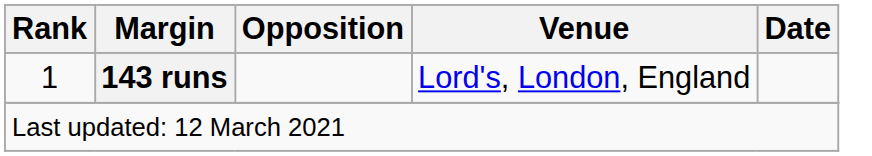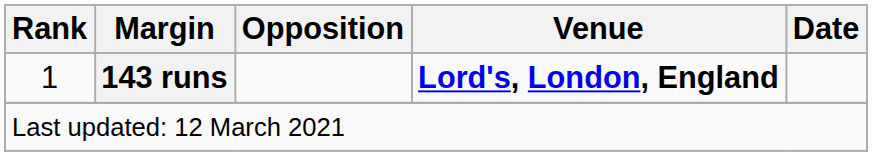1 | Venue: normal -> bold
